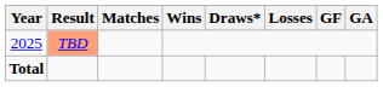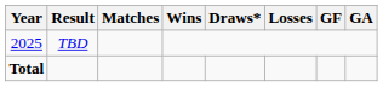2025 | Result: lightsalmon background -> no background
